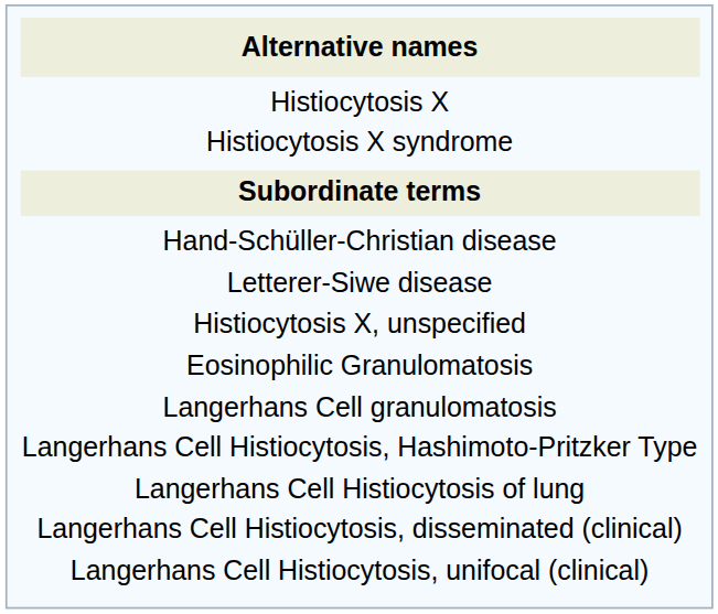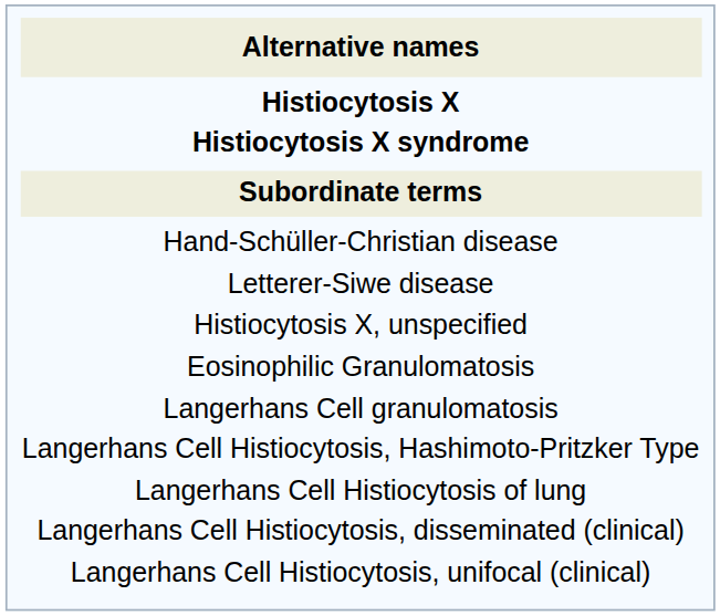row 2 | column 1: normal -> bold
